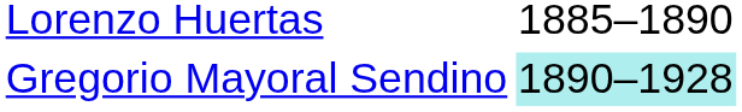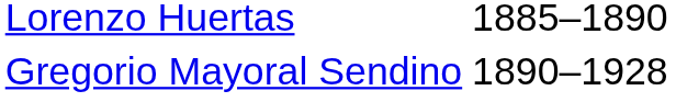Gregorio Mayoral Sendino | column 2: paleturquoise background -> no background
